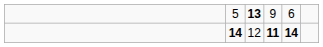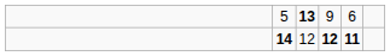row 2 | column 4: 11 -> 12
row 2 | column 5: 14 -> 11
